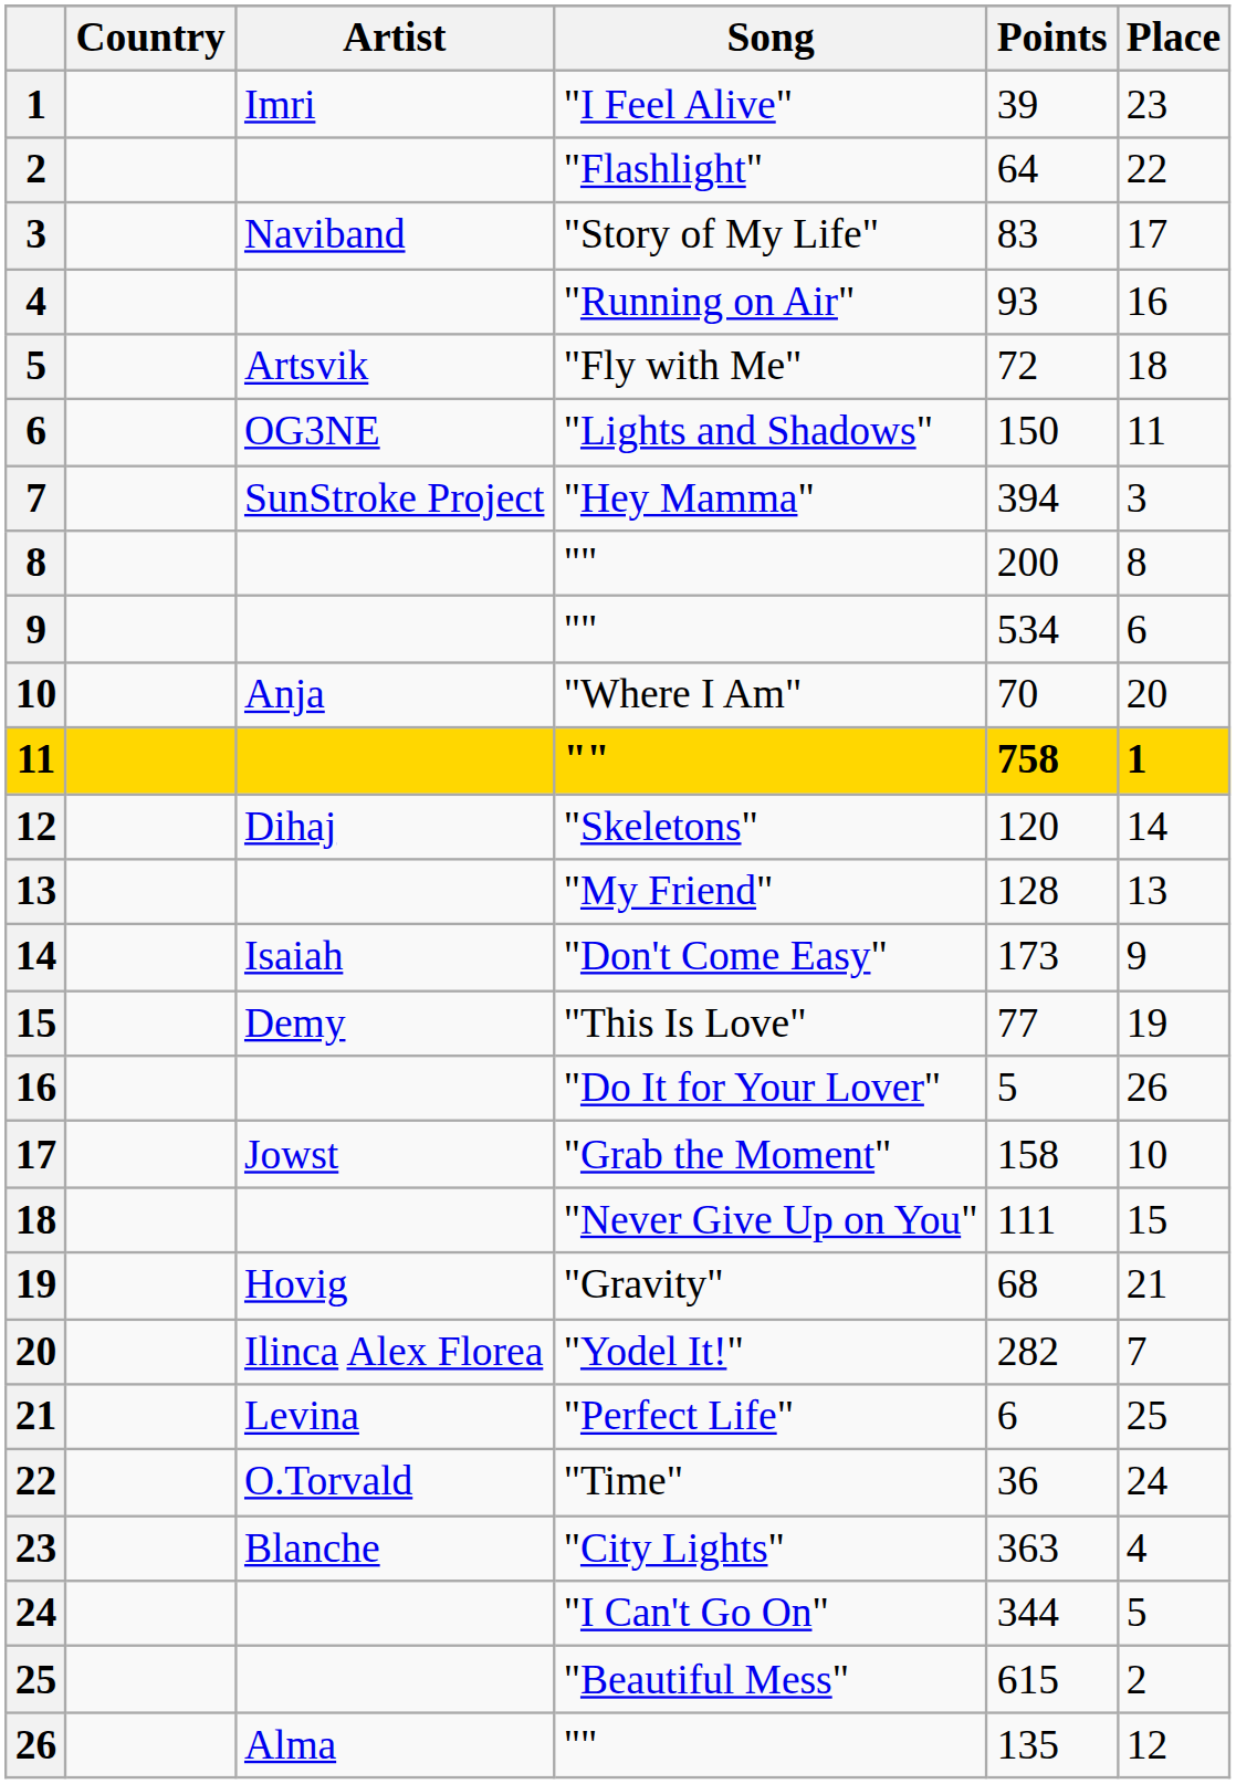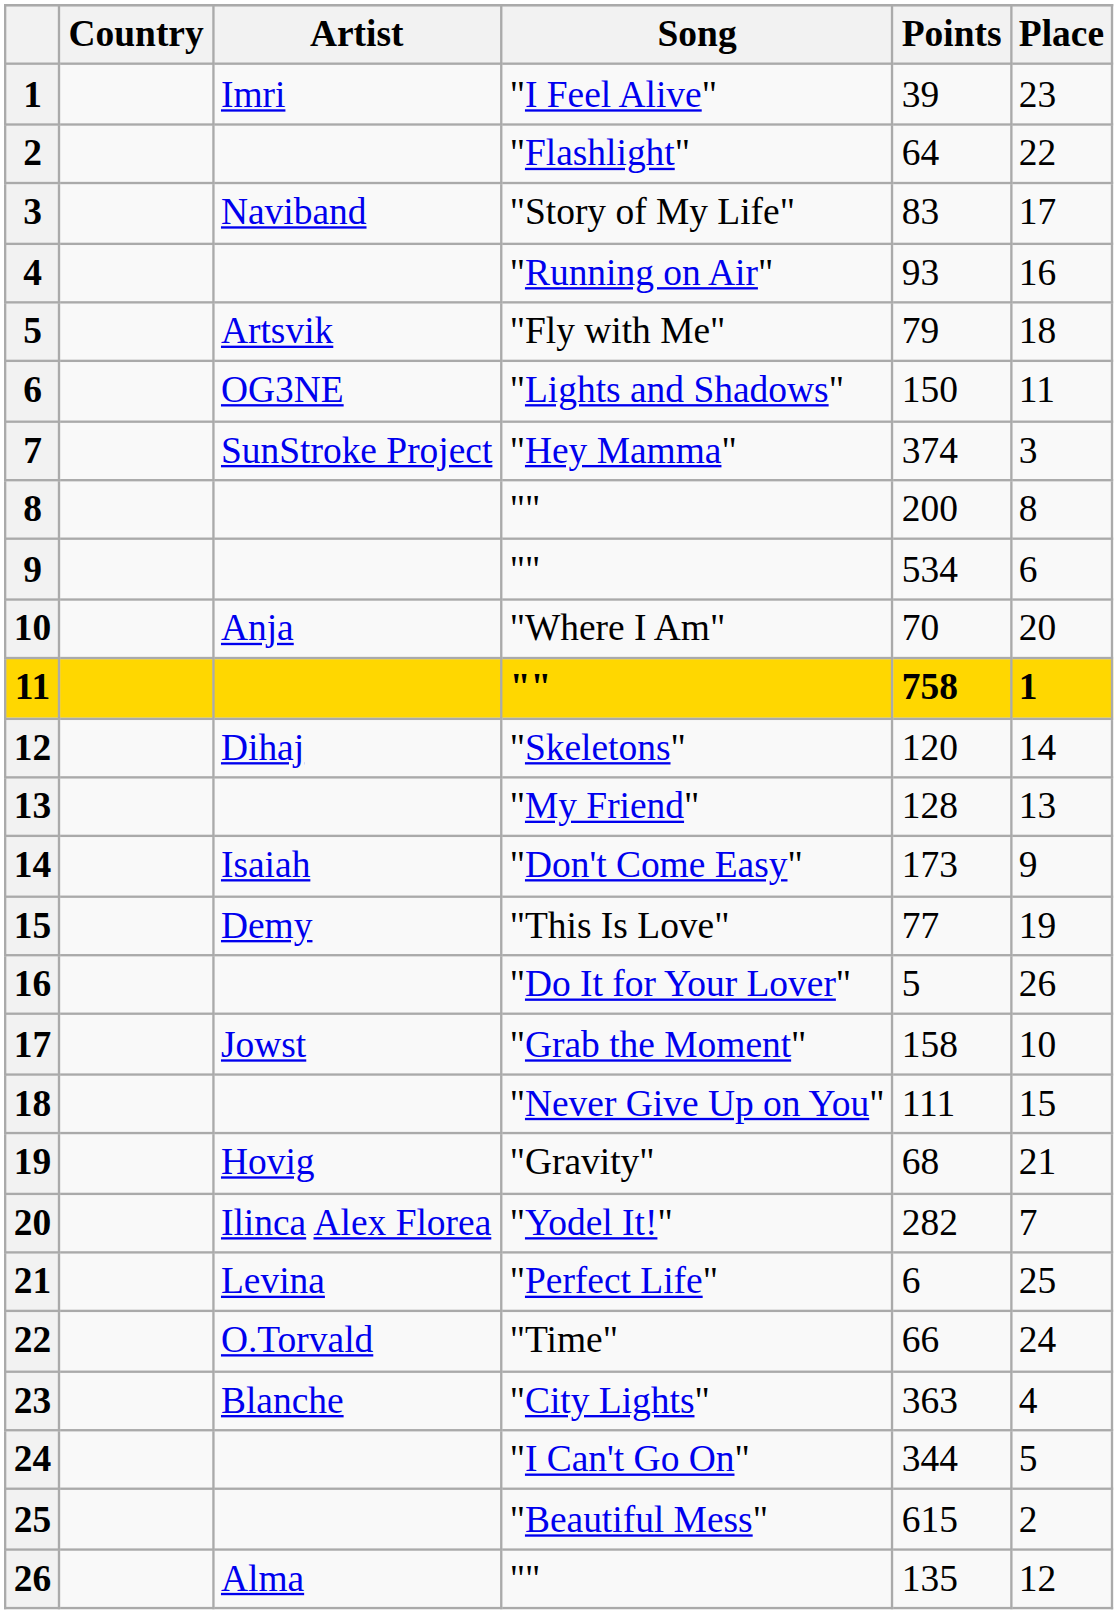row 6 | Points: 72 -> 79
row 8 | Points: 394 -> 374
row 23 | Points: 36 -> 66
